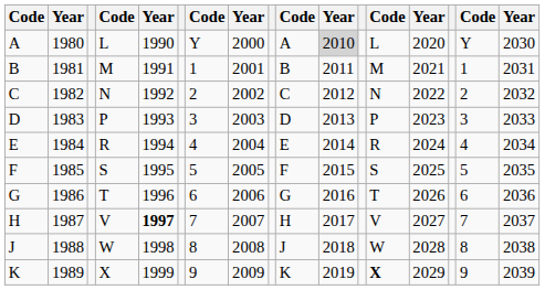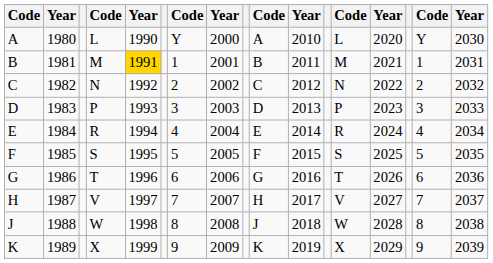row 2 | column 11: lightgrey background -> no background
row 3 | column 5: no background -> gold background
row 9 | column 5: bold -> normal
row 11 | column 13: bold -> normal
